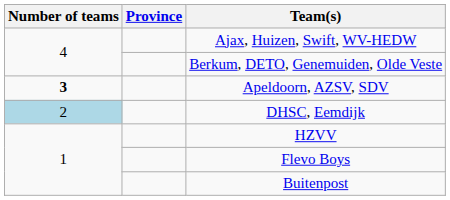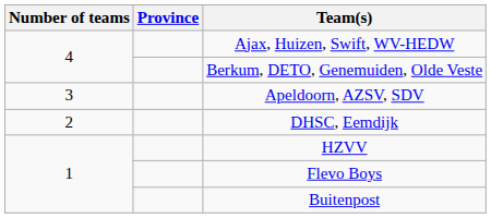Apeldoorn, AZSV, SDV | Number of teams: bold -> normal
DHSC, Eemdijk | Number of teams: lightblue background -> no background
